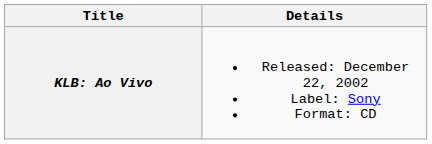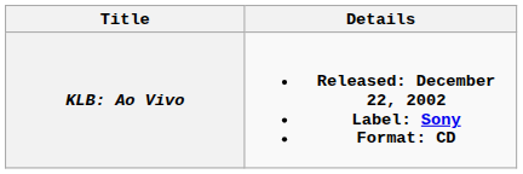KLB: Ao Vivo | Details: normal -> bold
